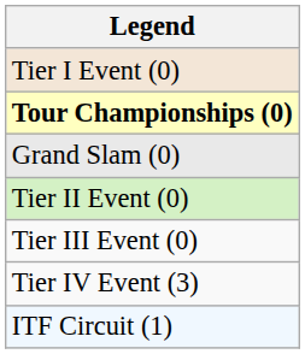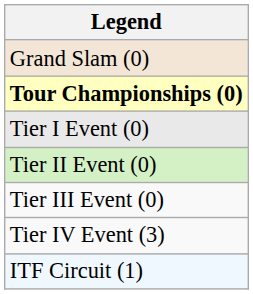row 2 | column 1: Tier I Event (0) -> Grand Slam (0)
row 4 | column 1: Grand Slam (0) -> Tier I Event (0)
